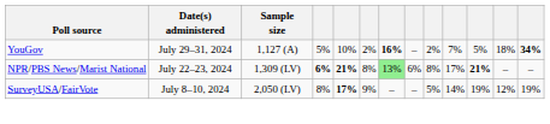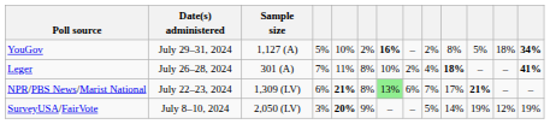YouGov | column 10: 7% -> 8%
+ row: Leger | July 26–28, 2024 | 301 (A) | 7% | 11% | 8% | 10% | 2% | 4% | 18% | – | – | 41%
NPR/PBS News/Marist National | column 4: bold -> normal
NPR/PBS News/Marist National | column 9: 8% -> 7%
SurveyUSA/FairVote | column 4: 8% -> 3%
SurveyUSA/FairVote | column 5: 17% -> 20%
